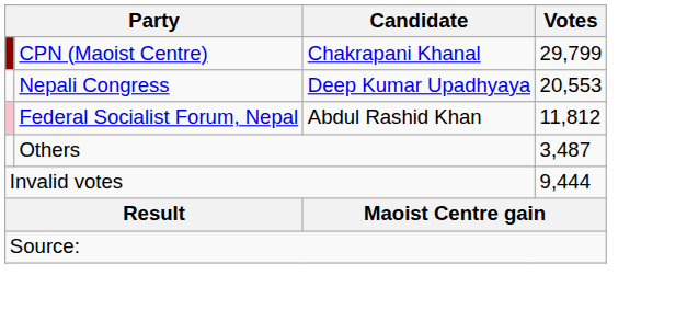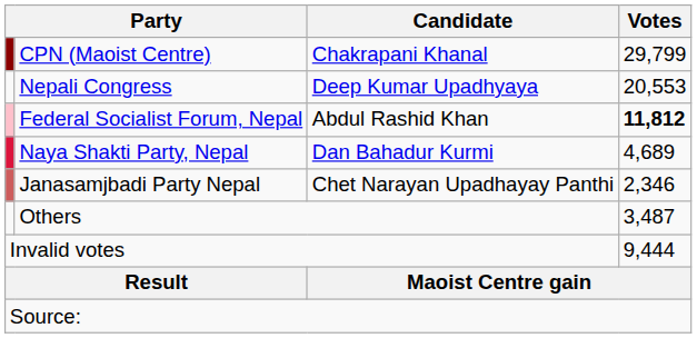Federal Socialist Forum, Nepal | Votes: normal -> bold
+ row: Naya Shakti Party, Nepal | Dan Bahadur Kurmi | 4,689
+ row: Janasamjbadi Party Nepal | Chet Narayan Upadhayay Panthi | 2,346
